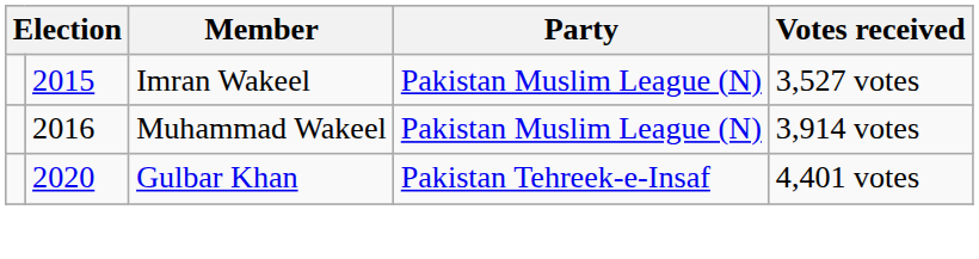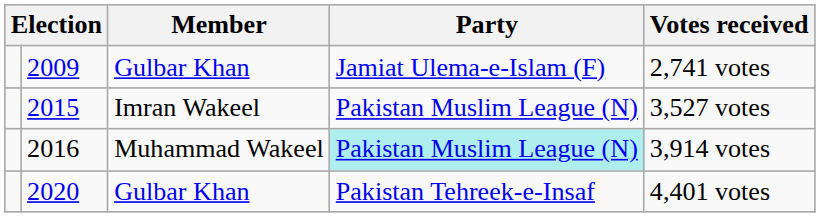+ row: 2009 | Gulbar Khan | Jamiat Ulema-e-Islam (F) | 2,741 votes
2016 | Party: no background -> paleturquoise background
